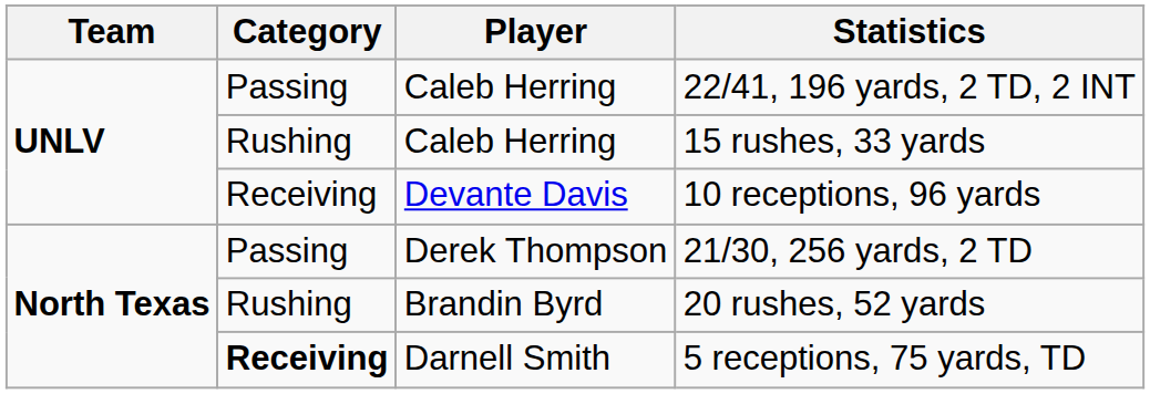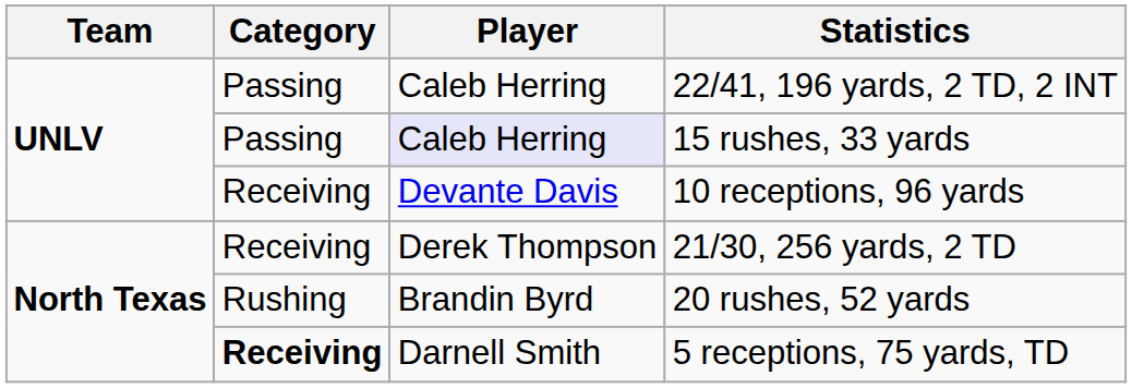15 rushes, 33 yards | Category: Rushing -> Passing
15 rushes, 33 yards | Player: no background -> lavender background
21/30, 256 yards, 2 TD | Category: Passing -> Receiving
